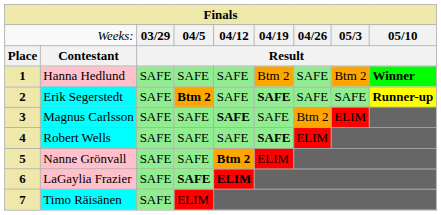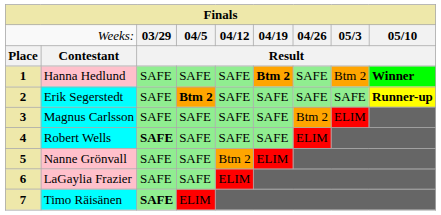Hanna Hedlund | column 6: normal -> bold
Erik Segerstedt | column 6: bold -> normal
Magnus Carlsson | column 5: bold -> normal
Robert Wells | column 3: normal -> bold
Robert Wells | column 6: bold -> normal
Nanne Grönvall | column 5: bold -> normal
LaGaylia Frazier | column 4: bold -> normal
LaGaylia Frazier | column 5: bold -> normal
Timo Räisänen | column 3: normal -> bold
